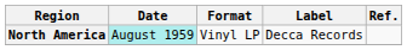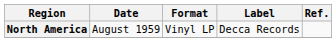North America | Date: paleturquoise background -> no background
